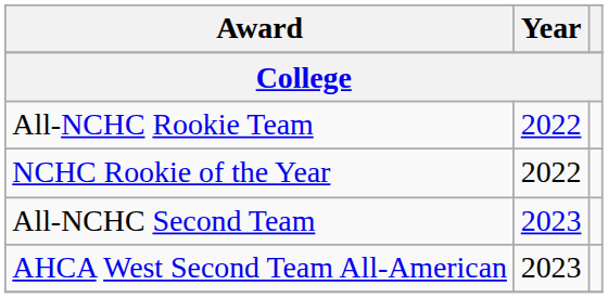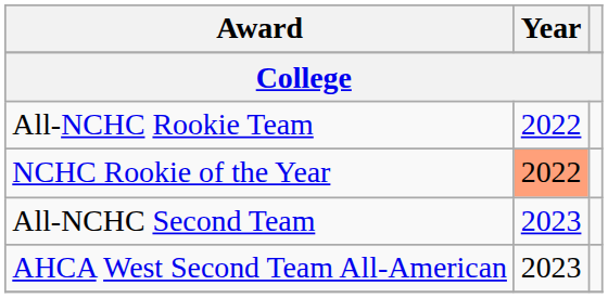NCHC Rookie of the Year | Year: no background -> lightsalmon background
